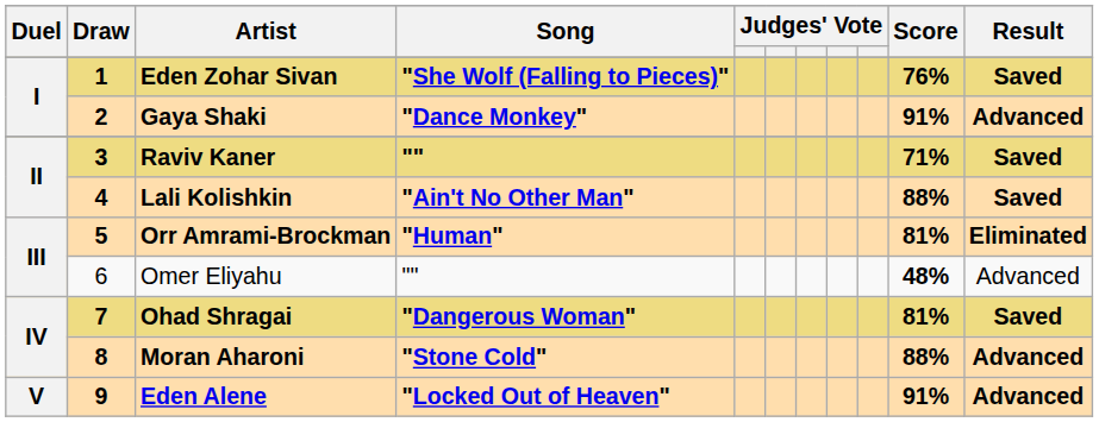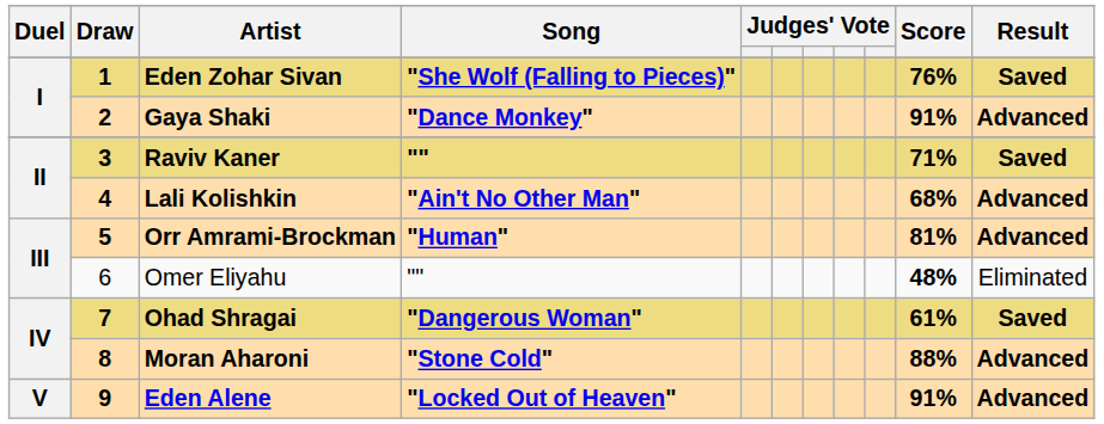Lali Kolishkin | Score: 88% -> 68%
Lali Kolishkin | Result: Saved -> Advanced
Orr Amrami-Brockman | Result: Eliminated -> Advanced
Omer Eliyahu | Result: Advanced -> Eliminated
Ohad Shragai | Score: 81% -> 61%
